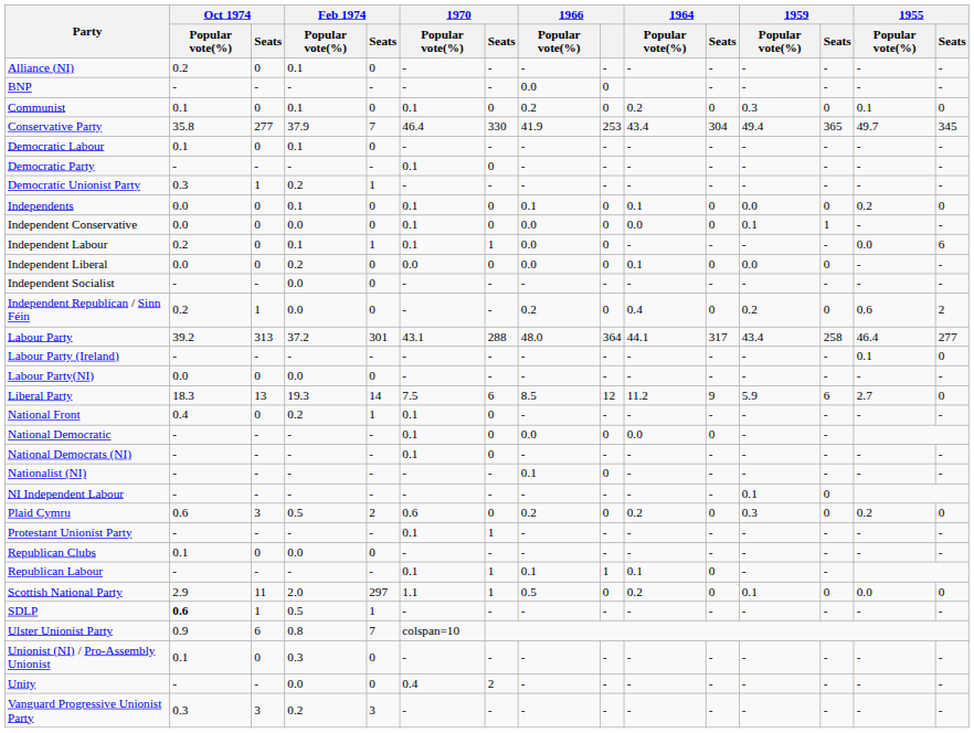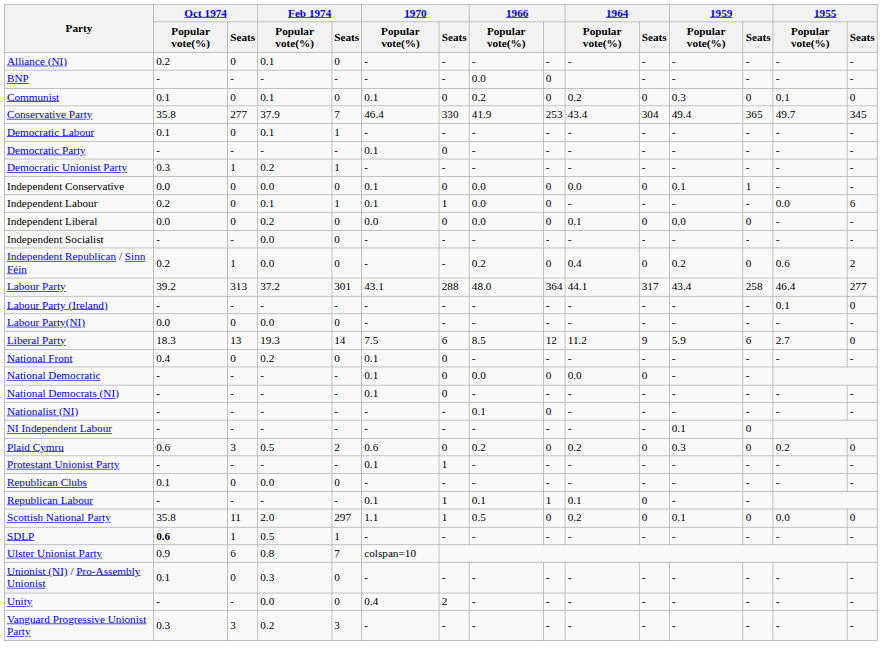Democratic Labour | Feb 1974 / Seats: 0 -> 1
- row: Independents | 0.0 | 0 | 0.1 | 0 | 0.1 | 0 | 0.1 | 0 | 0.1 | 0 | 0.0 | 0 | 0.2 | 0
National Front | Feb 1974 / Seats: 1 -> 0
Scottish National Party | Oct 1974 / Popular vote(%): 2.9 -> 35.8
